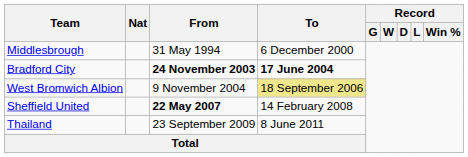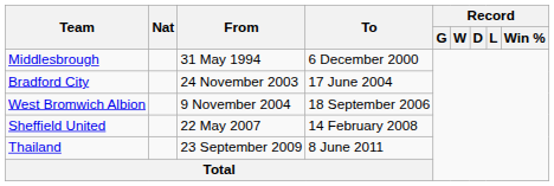Bradford City | From: bold -> normal
Bradford City | To: bold -> normal
West Bromwich Albion | To: khaki background -> no background
Sheffield United | From: bold -> normal
